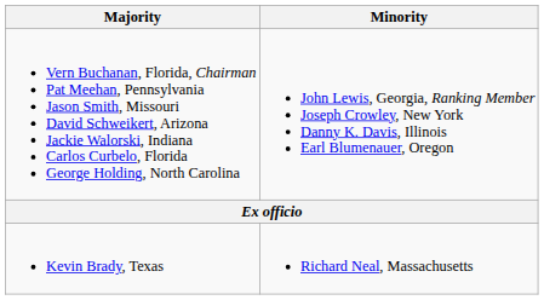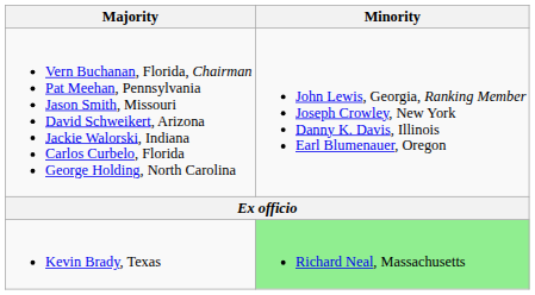Kevin Brady, Texas | Minority: no background -> lightgreen background
